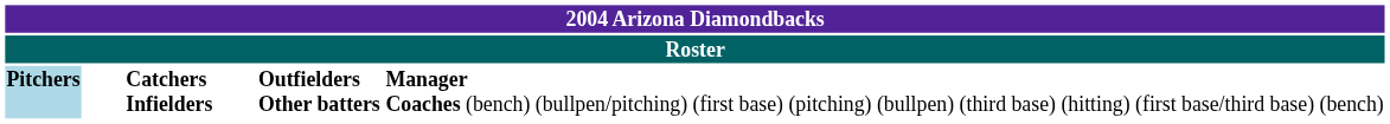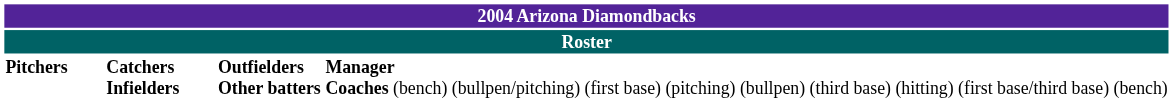Pitchers | column 1: lightblue background -> no background
